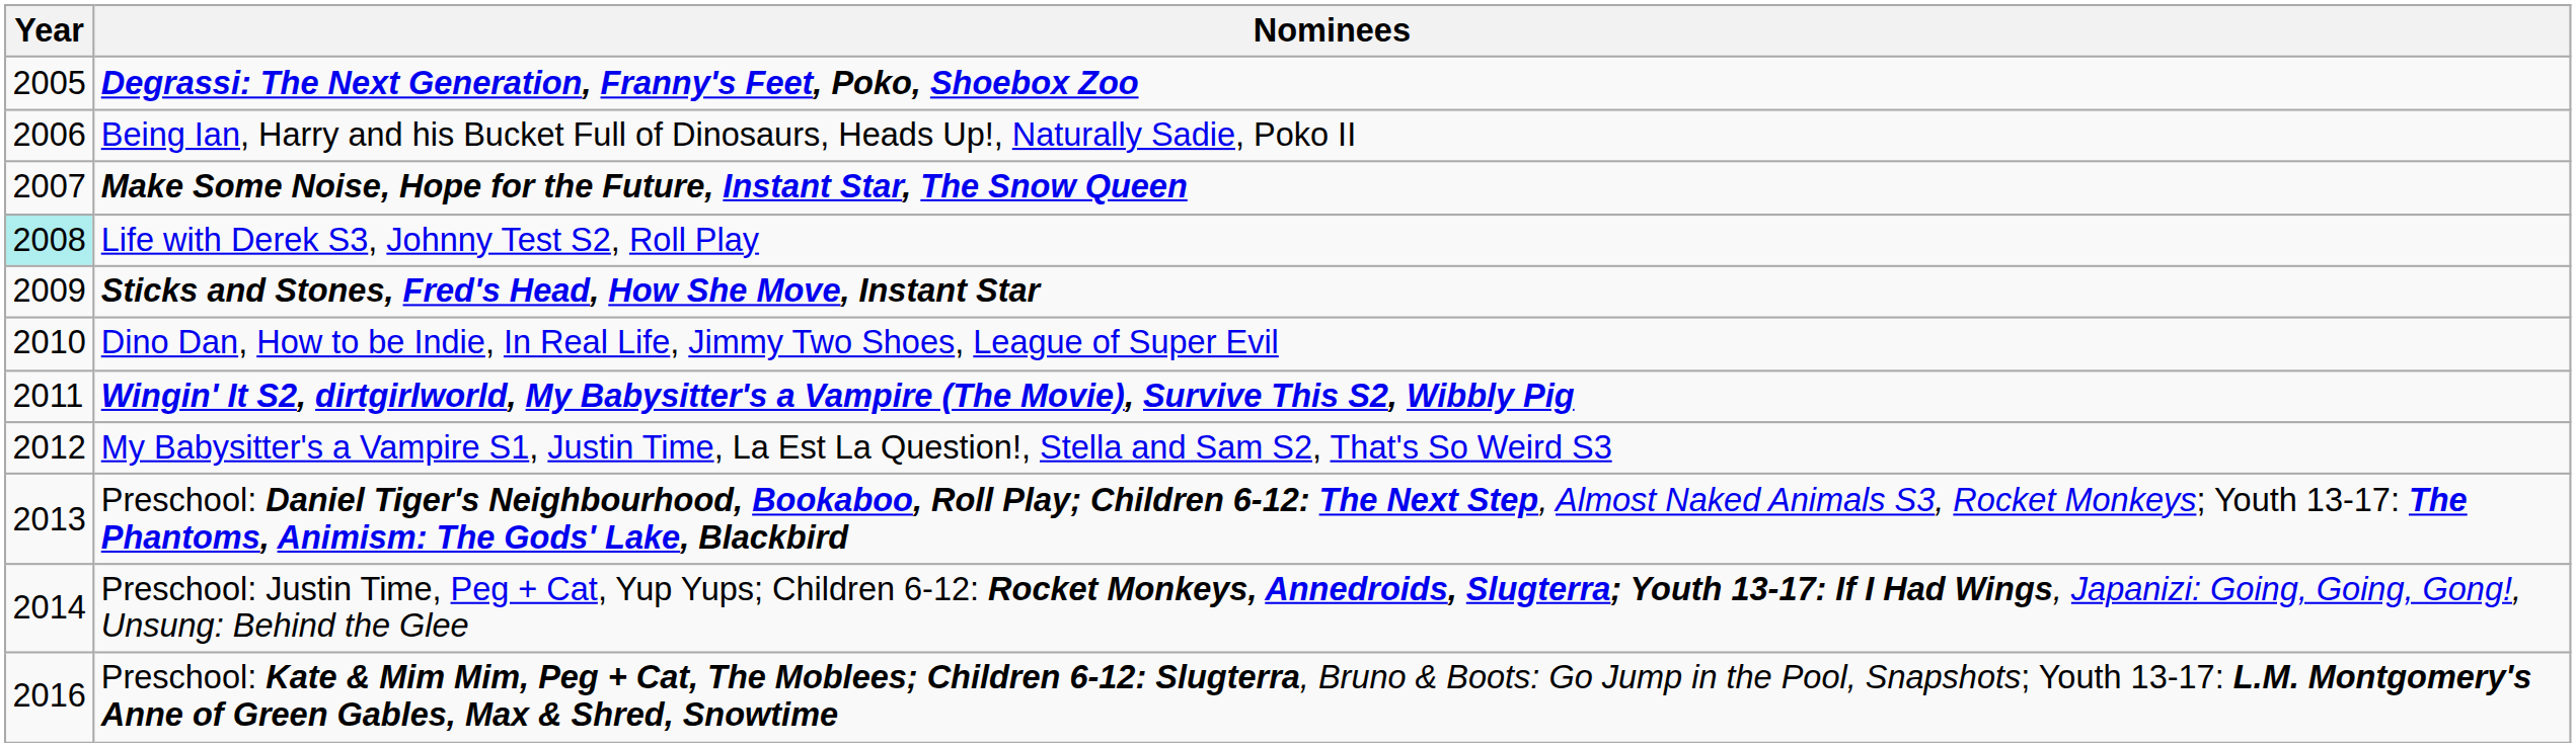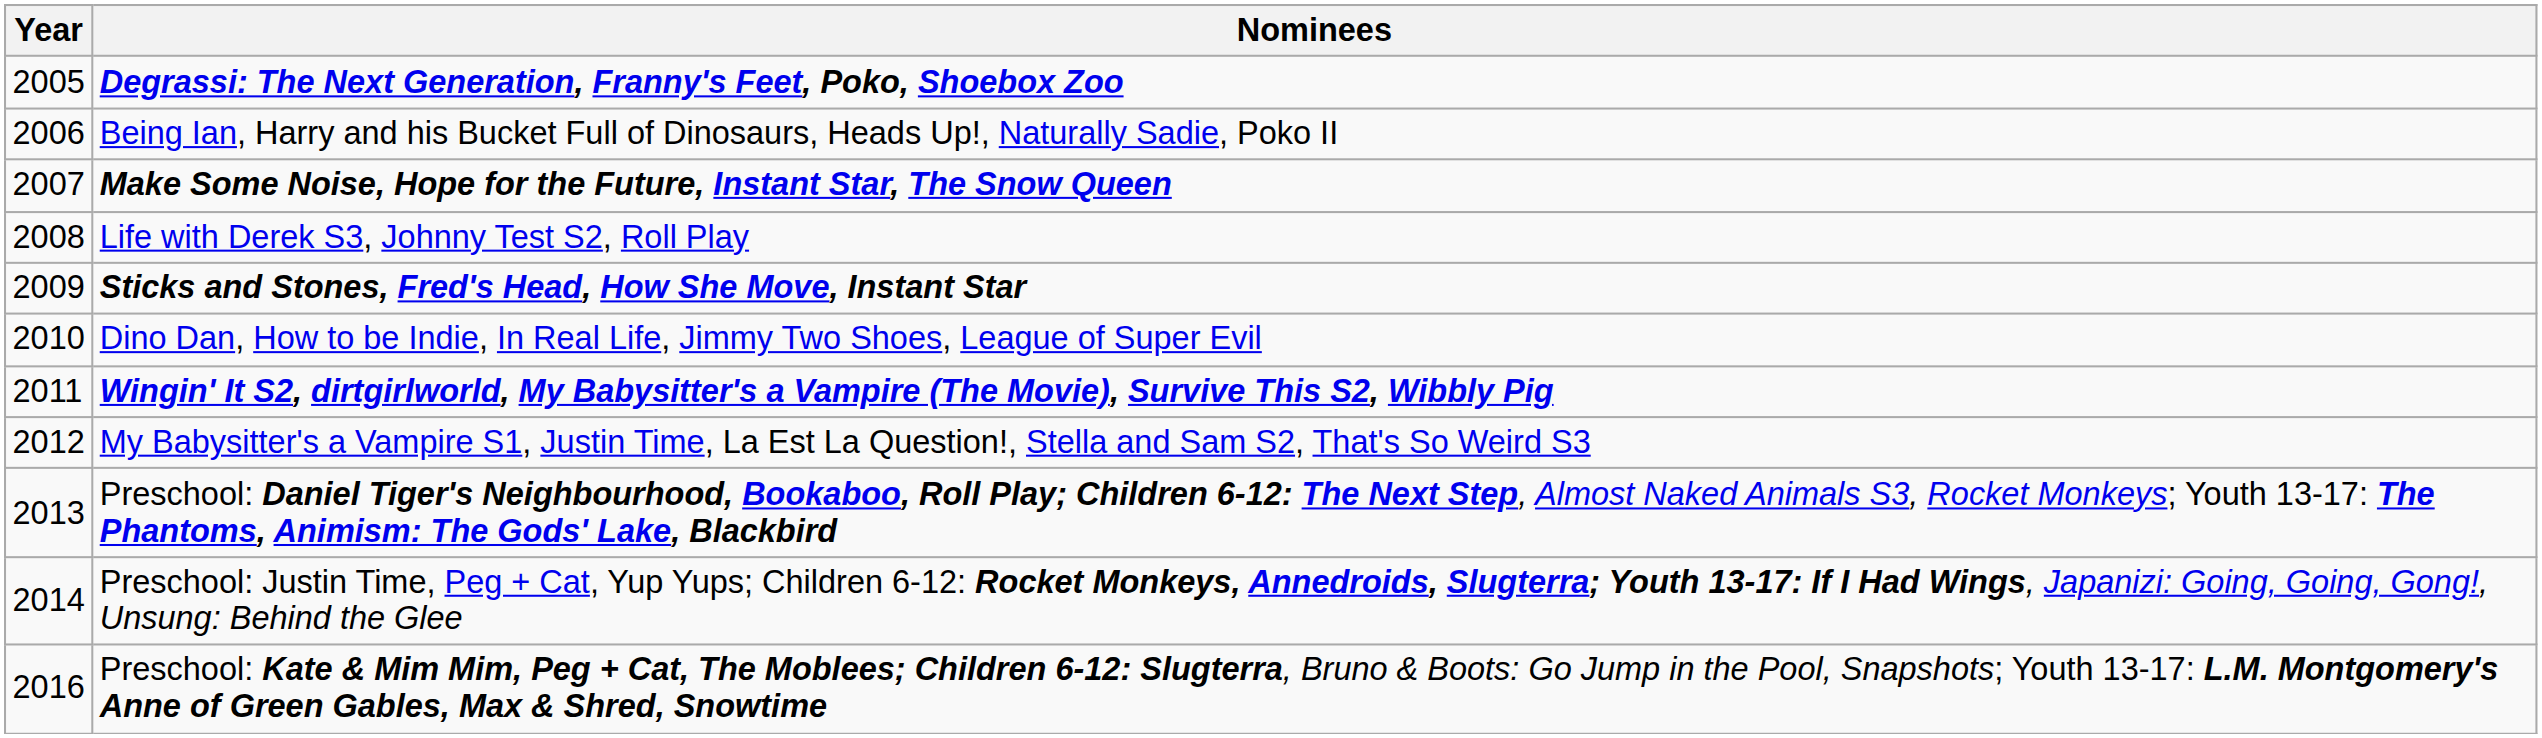Life with Derek S3, Johnny Test S2, Roll Play | Year: paleturquoise background -> no background
